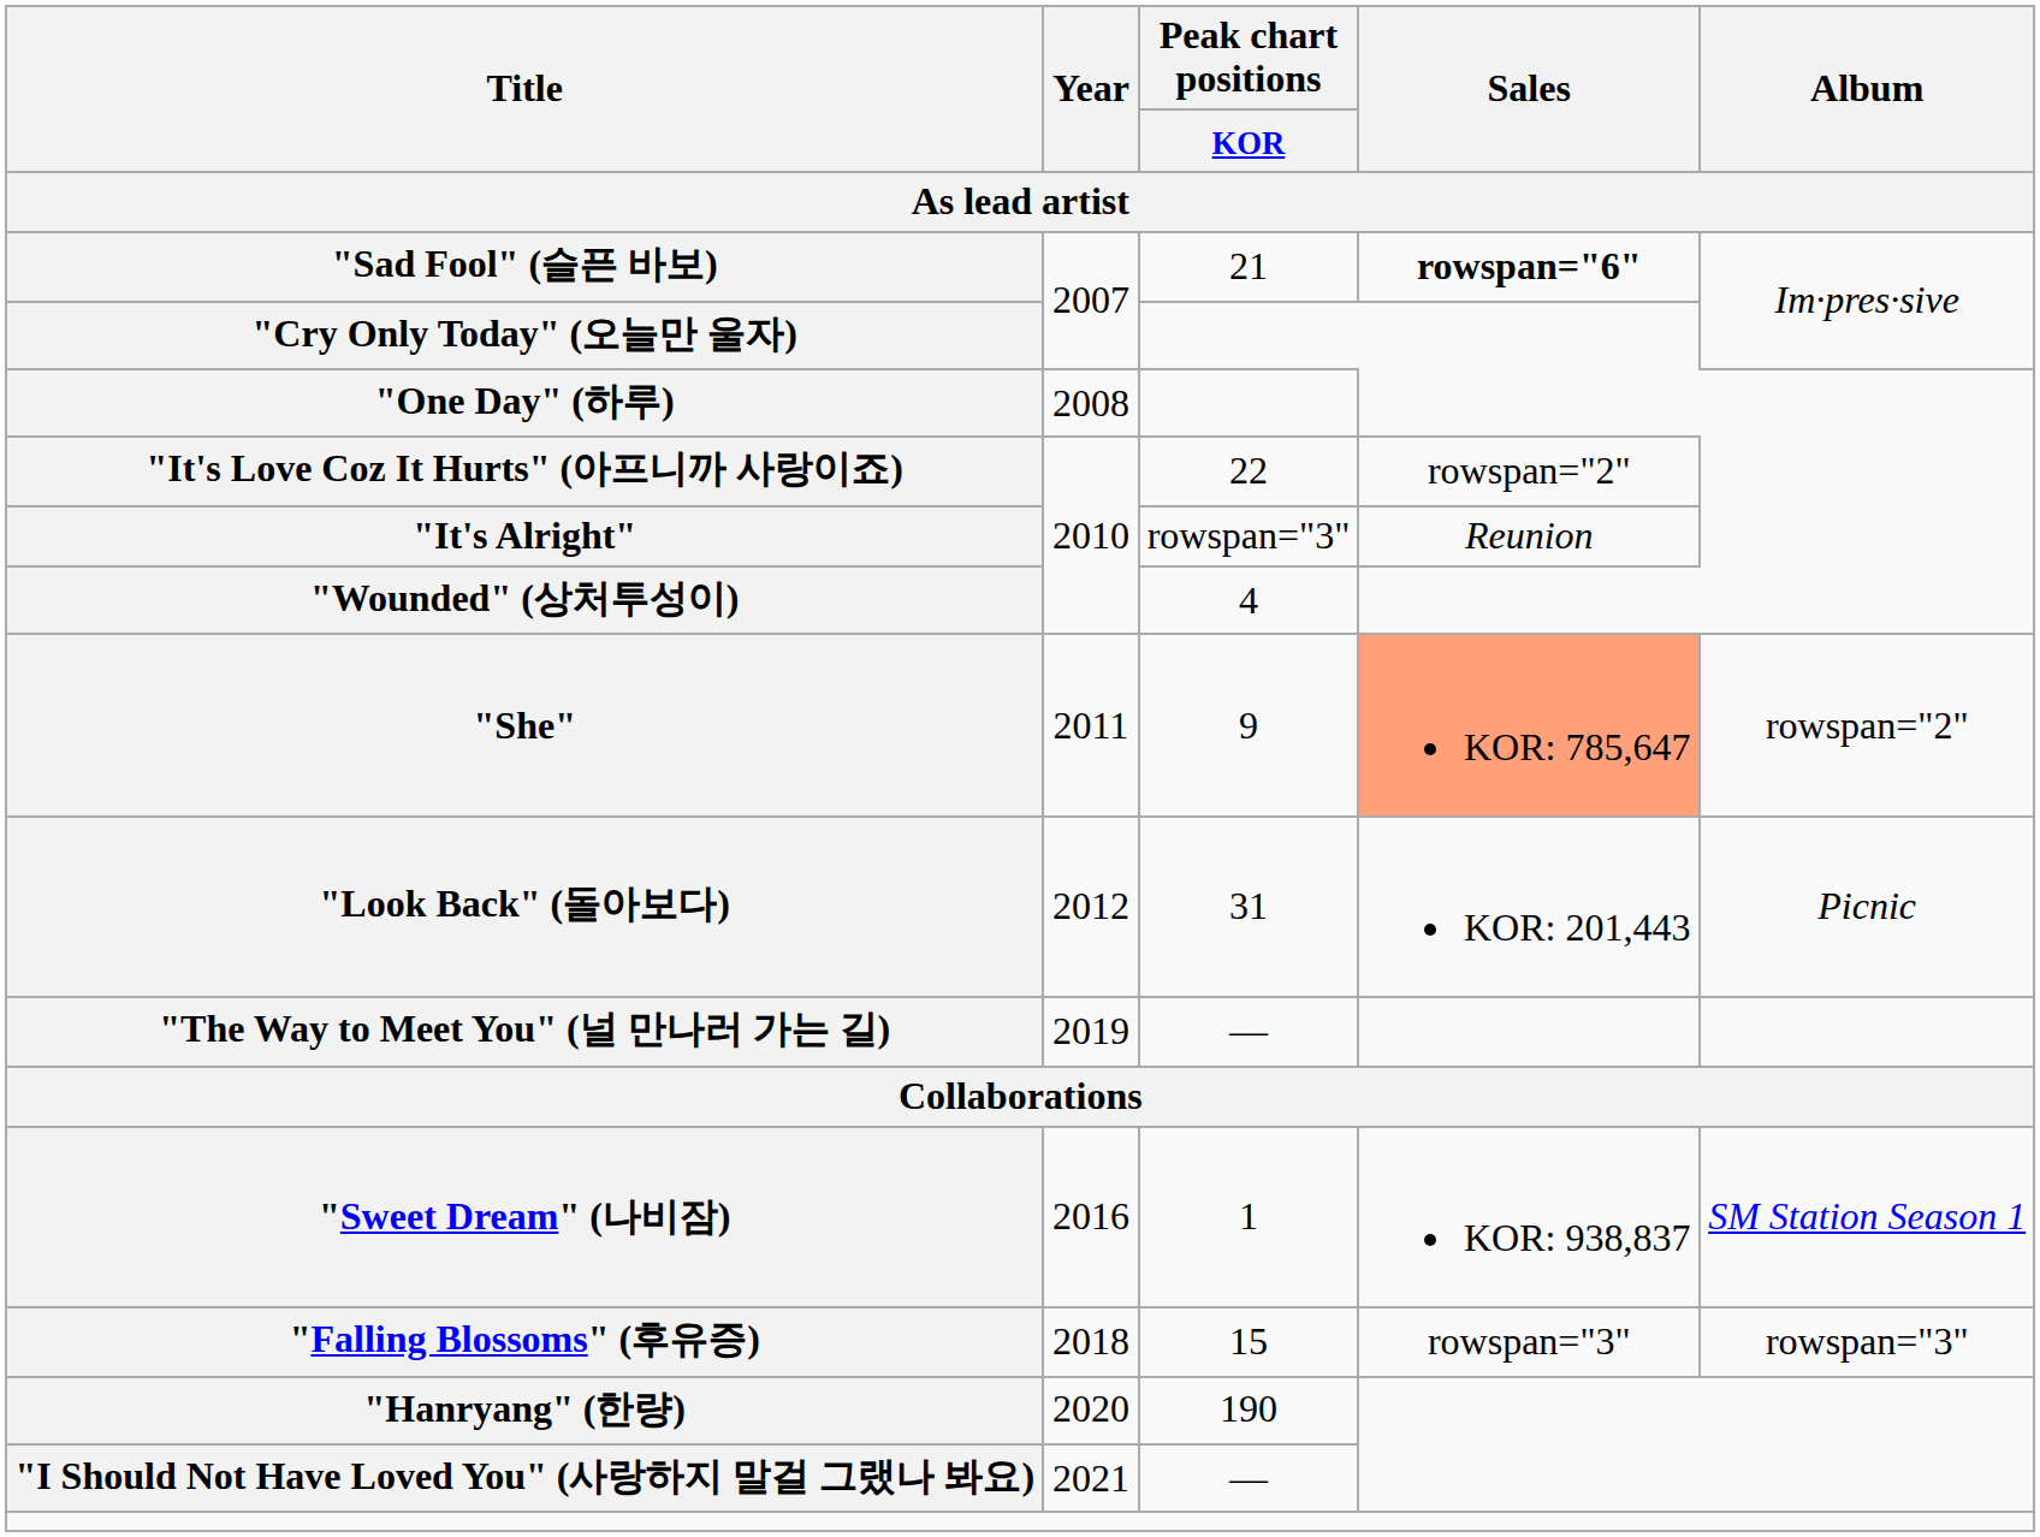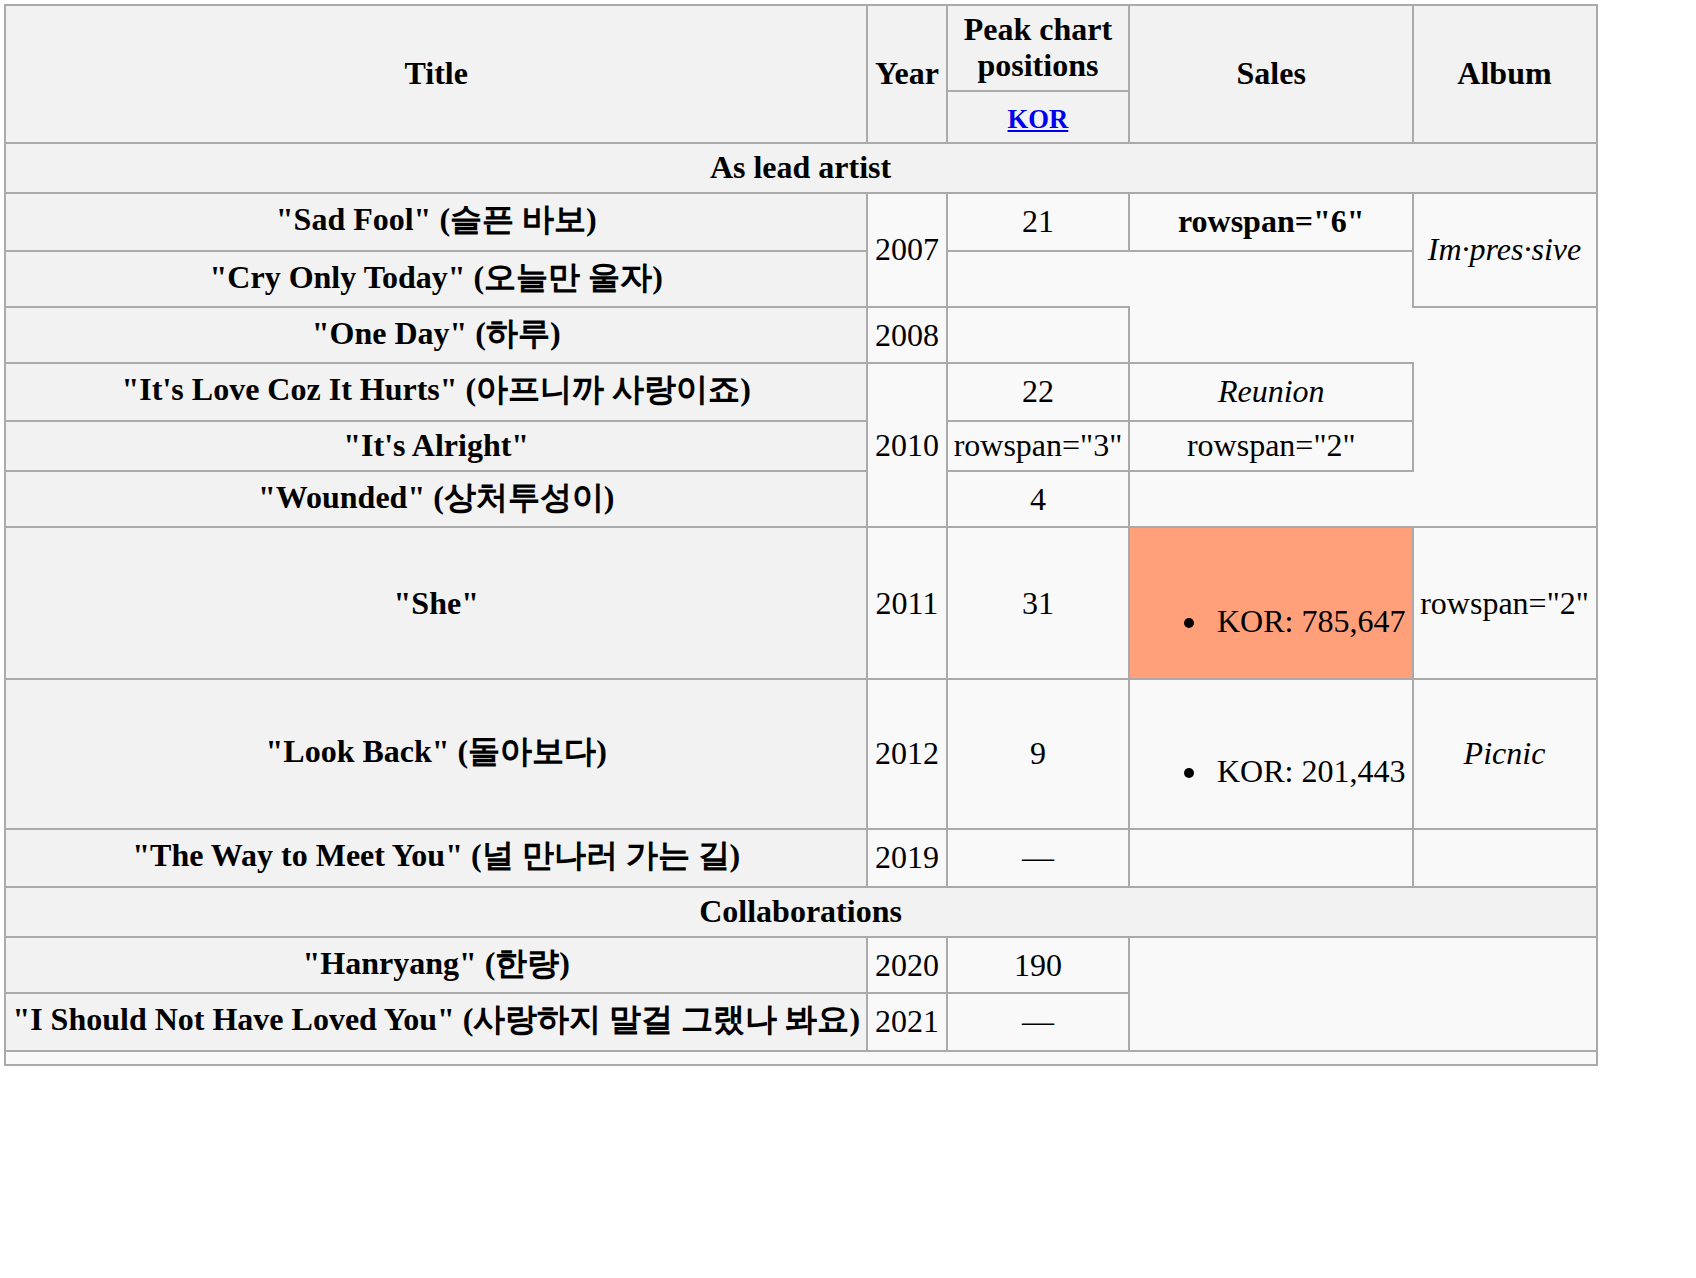"It's Love Coz It Hurts" (아프니까 사랑이죠) | Sales: rowspan="2" -> Reunion
"It's Alright" | Sales: Reunion -> rowspan="2"
"She" | Peak chart positions / KOR: 9 -> 31
"Look Back" (돌아보다) | Peak chart positions / KOR: 31 -> 9
- row: "Sweet Dream" (나비잠) | 2016 | 1 | KOR: 938,837 | SM Station Season 1
- row: "Falling Blossoms" (후유증) | 2018 | 15 | rowspan="3" | rowspan="3"
